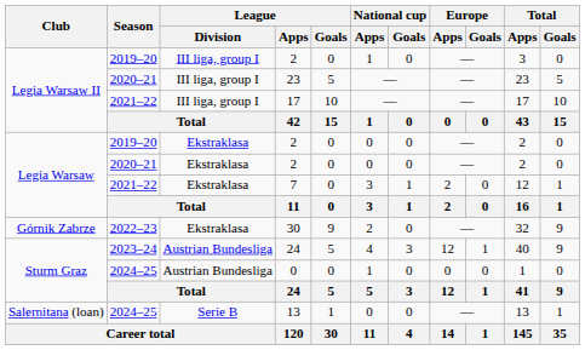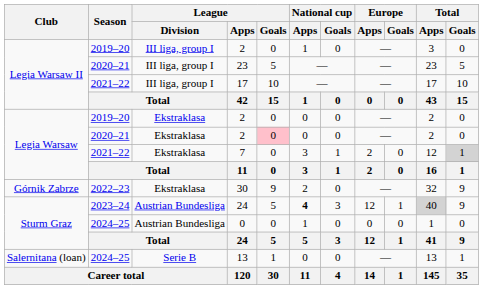2020–21 / 2 | League / Goals: no background -> pink background
7 | Total / Goals: no background -> lightgrey background
2023–24 / 24 | National cup / Apps: normal -> bold
2023–24 / 24 | Total / Apps: no background -> lightgrey background
